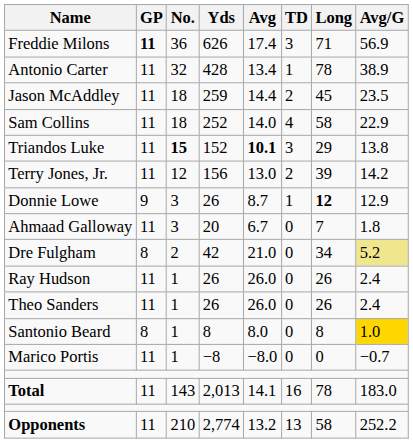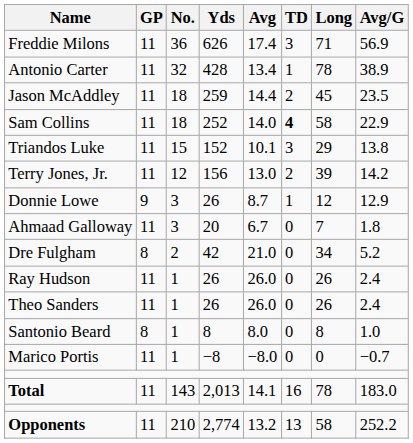Freddie Milons | GP: bold -> normal
Sam Collins | TD: normal -> bold
Triandos Luke | No.: bold -> normal
Triandos Luke | Avg: bold -> normal
Donnie Lowe | Long: bold -> normal
Dre Fulgham | Avg/G: khaki background -> no background
Santonio Beard | Avg/G: gold background -> no background
